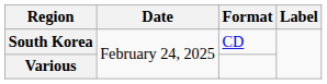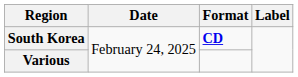South Korea | Format: normal -> bold
